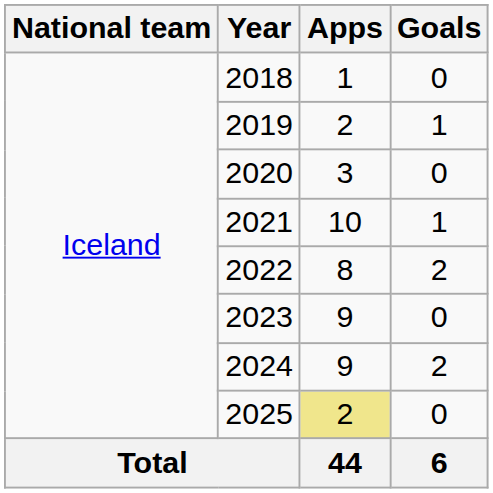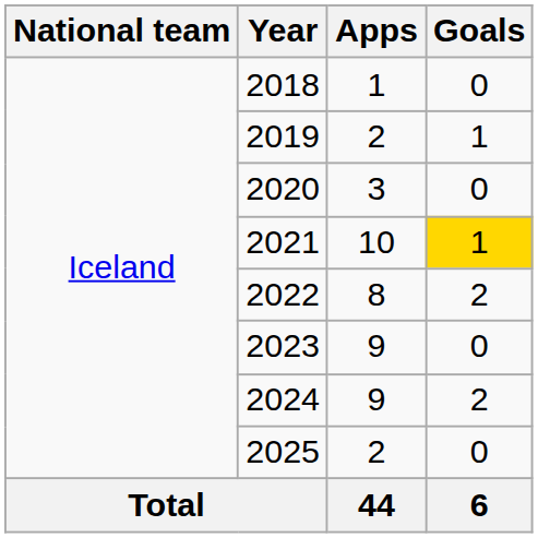2021 | Goals: no background -> gold background
2025 | Apps: khaki background -> no background
